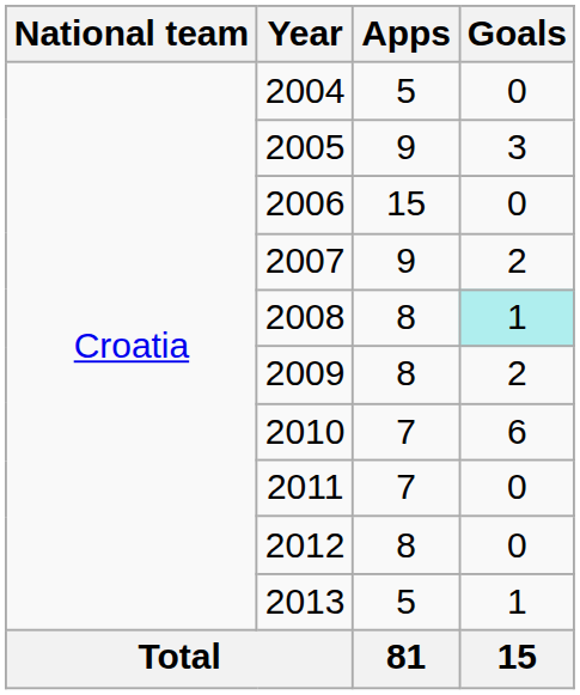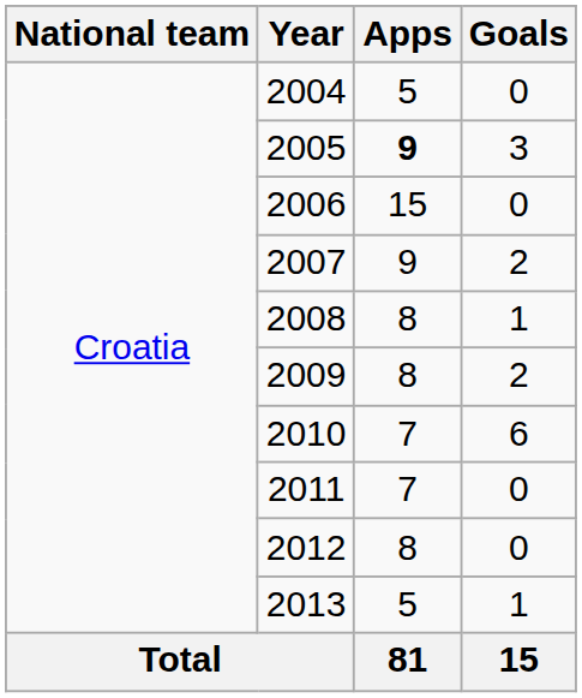2005 | Apps: normal -> bold
2008 | Goals: paleturquoise background -> no background
